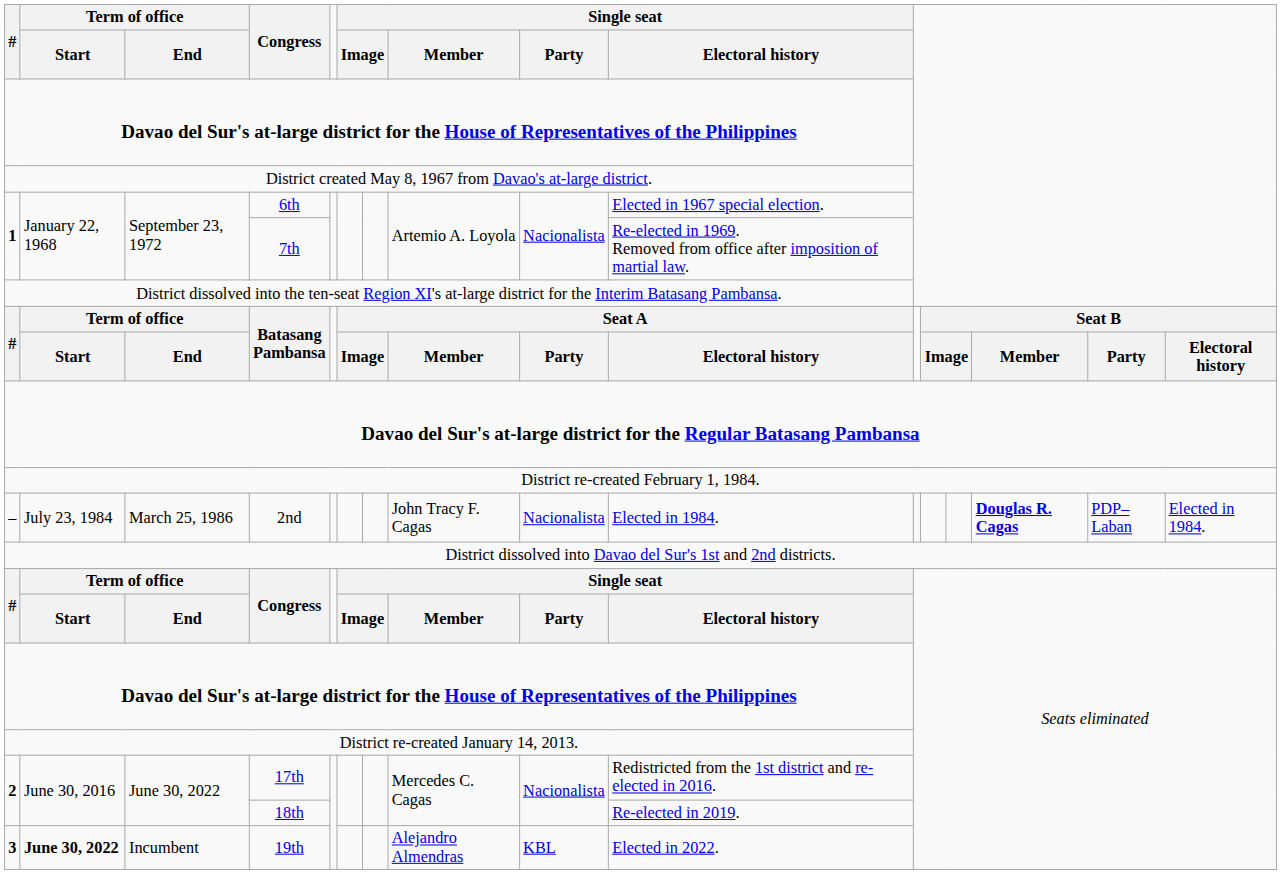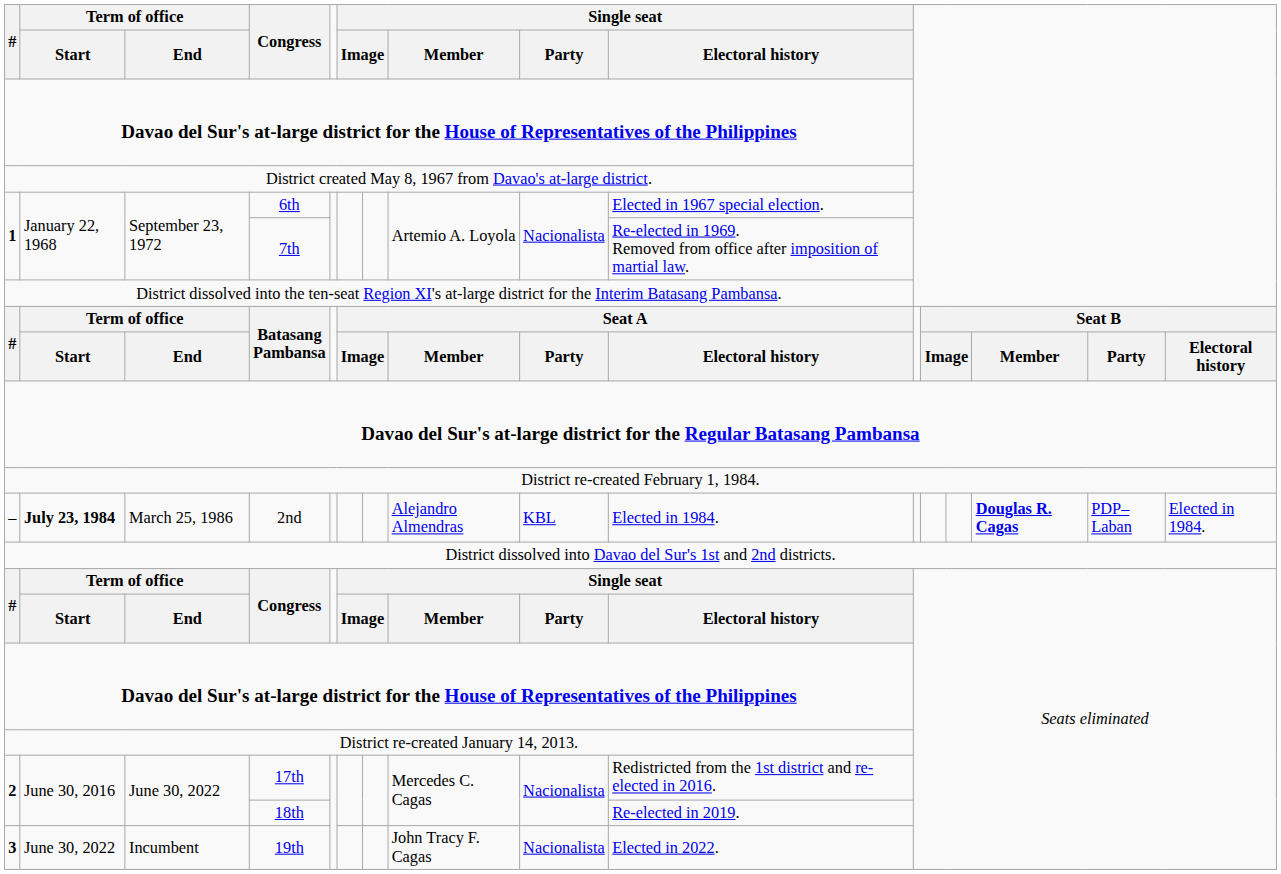2nd | Term of office / Start: normal -> bold
2nd | Single seat / Member: John Tracy F. Cagas -> Alejandro Almendras
2nd | Single seat / Party: Nacionalista -> KBL
19th | Term of office / Start: bold -> normal
19th | Single seat / Member: Alejandro Almendras -> John Tracy F. Cagas
19th | Single seat / Party: KBL -> Nacionalista
